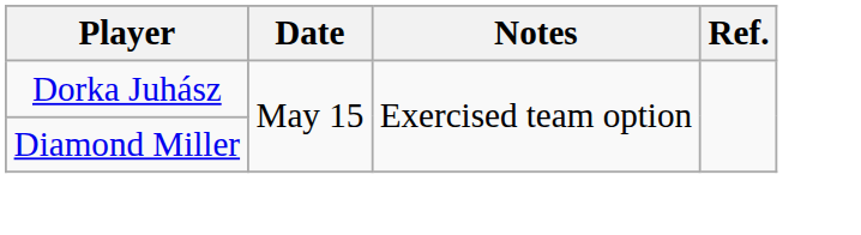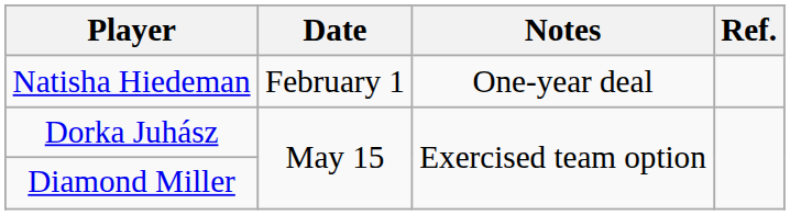+ row: Natisha Hiedeman | February 1 | One-year deal
